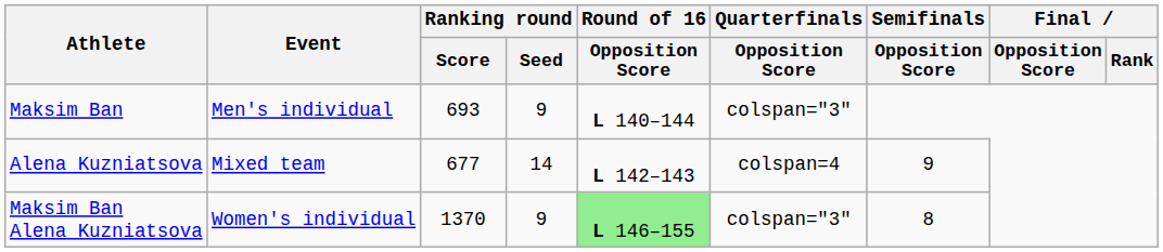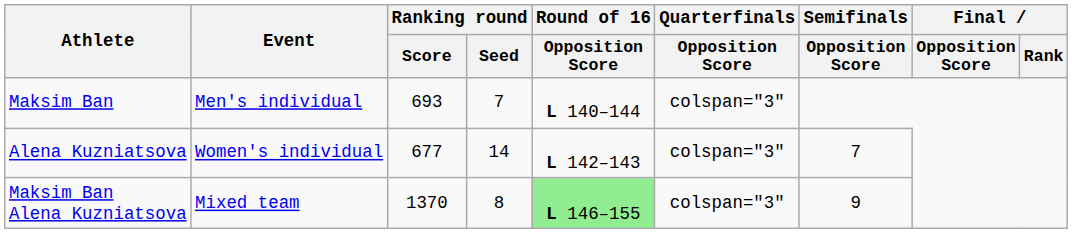Maksim Ban | Ranking round / Seed: 9 -> 7
Alena Kuzniatsova | Event: Mixed team -> Women's individual
Alena Kuzniatsova | Quarterfinals / Opposition Score: colspan=4 -> colspan="3"
Alena Kuzniatsova | Semifinals / Opposition Score: 9 -> 7
Maksim Ban Alena Kuzniatsova | Event: Women's individual -> Mixed team
Maksim Ban Alena Kuzniatsova | Ranking round / Seed: 9 -> 8
Maksim Ban Alena Kuzniatsova | Semifinals / Opposition Score: 8 -> 9
